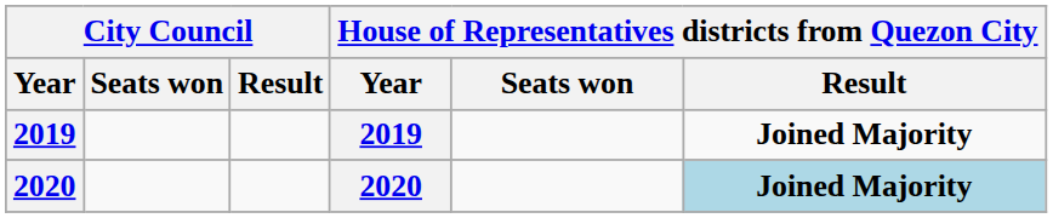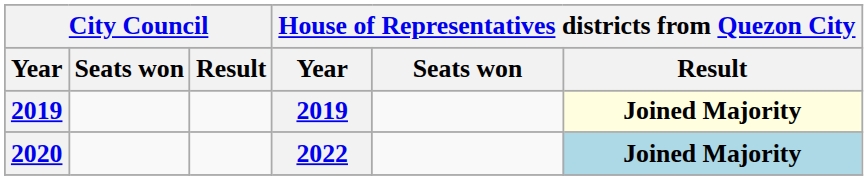row 3 | House of Representatives districts from Quezon City / Result: no background -> lightyellow background
row 4 | House of Representatives districts from Quezon City / Year: 2020 -> 2022
